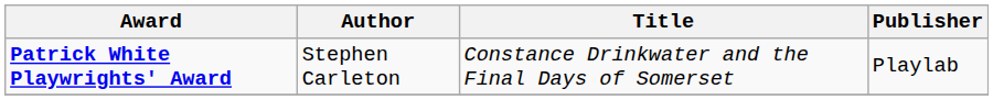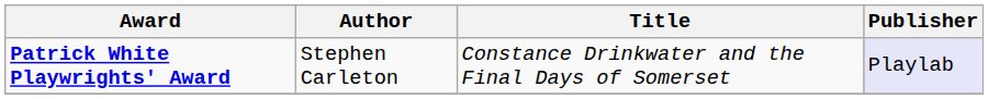Patrick White Playwrights' Award | Publisher: no background -> lavender background
